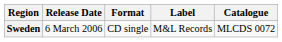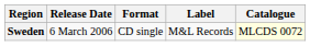Sweden | Catalogue: no background -> lightyellow background
